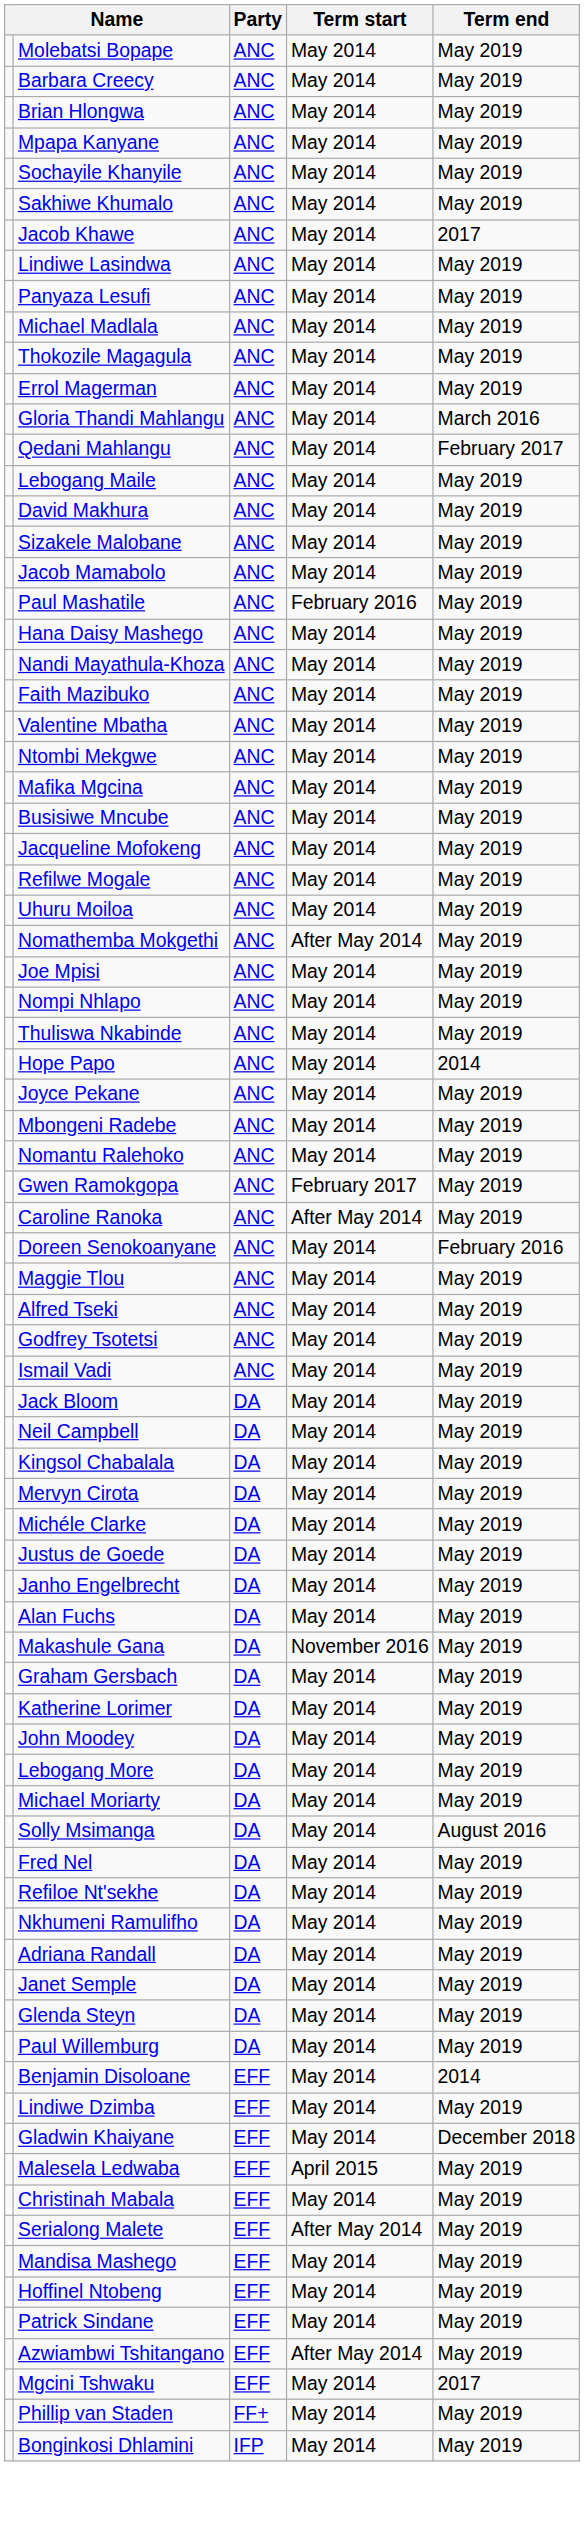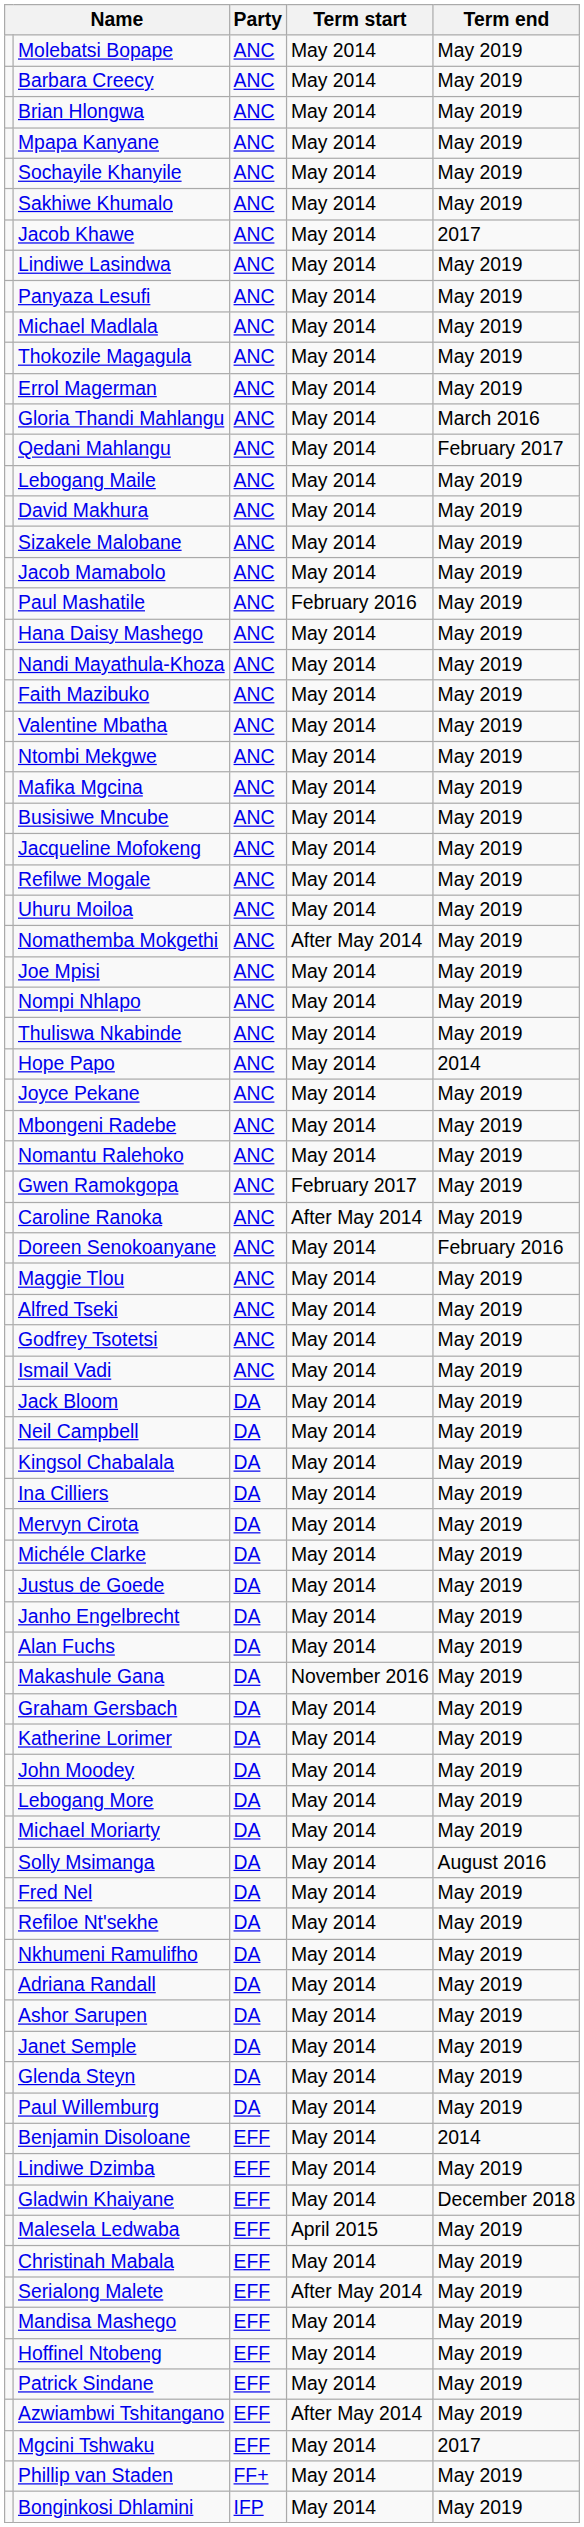+ row: Ina Cilliers | DA | May 2014 | May 2019
+ row: Ashor Sarupen | DA | May 2014 | May 2019
